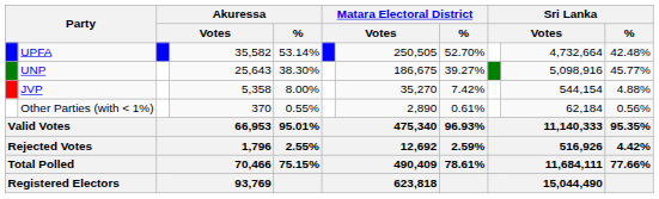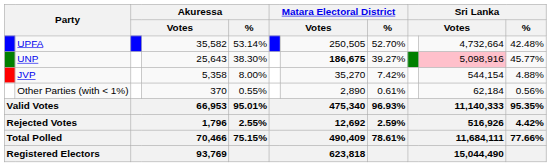UNP | column 7: normal -> bold
UNP | column 10: no background -> pink background
